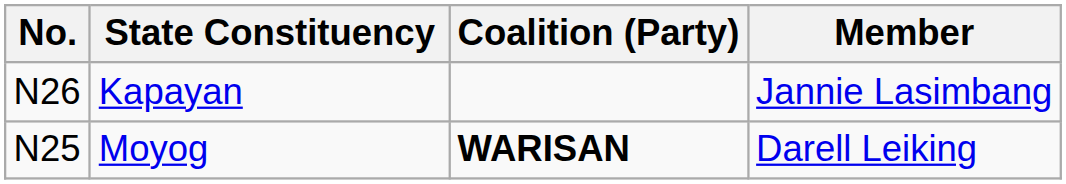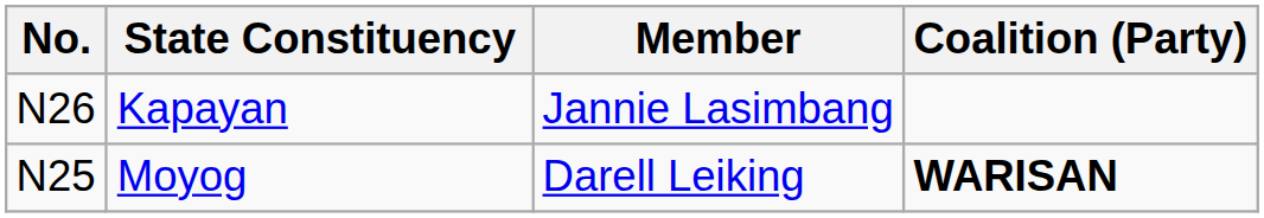columns swapped: Member <-> Coalition (Party)
